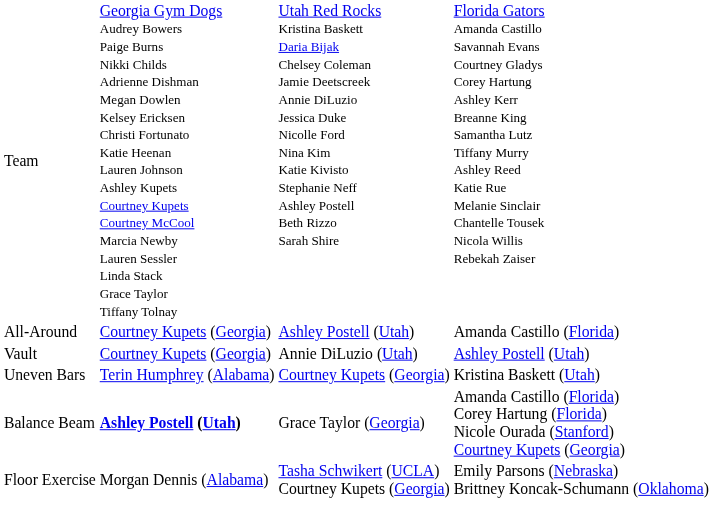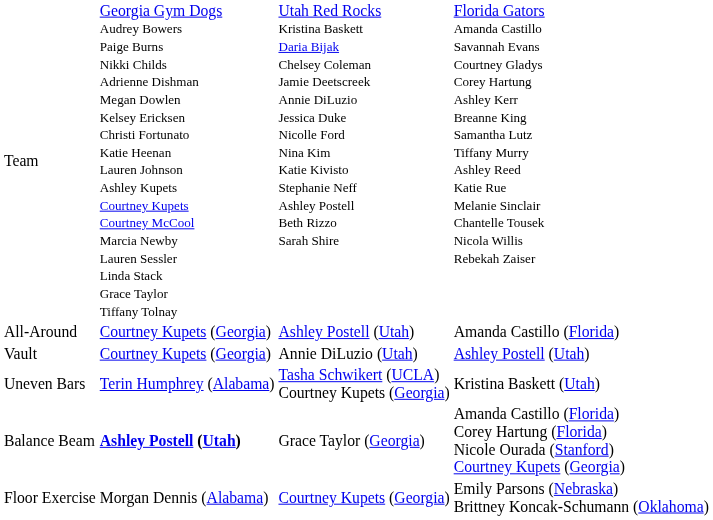Uneven Bars | column 3: Courtney Kupets (Georgia) -> Tasha Schwikert (UCLA) Courtney Kupets (Georgia)
Floor Exercise | column 3: Tasha Schwikert (UCLA) Courtney Kupets (Georgia) -> Courtney Kupets (Georgia)
